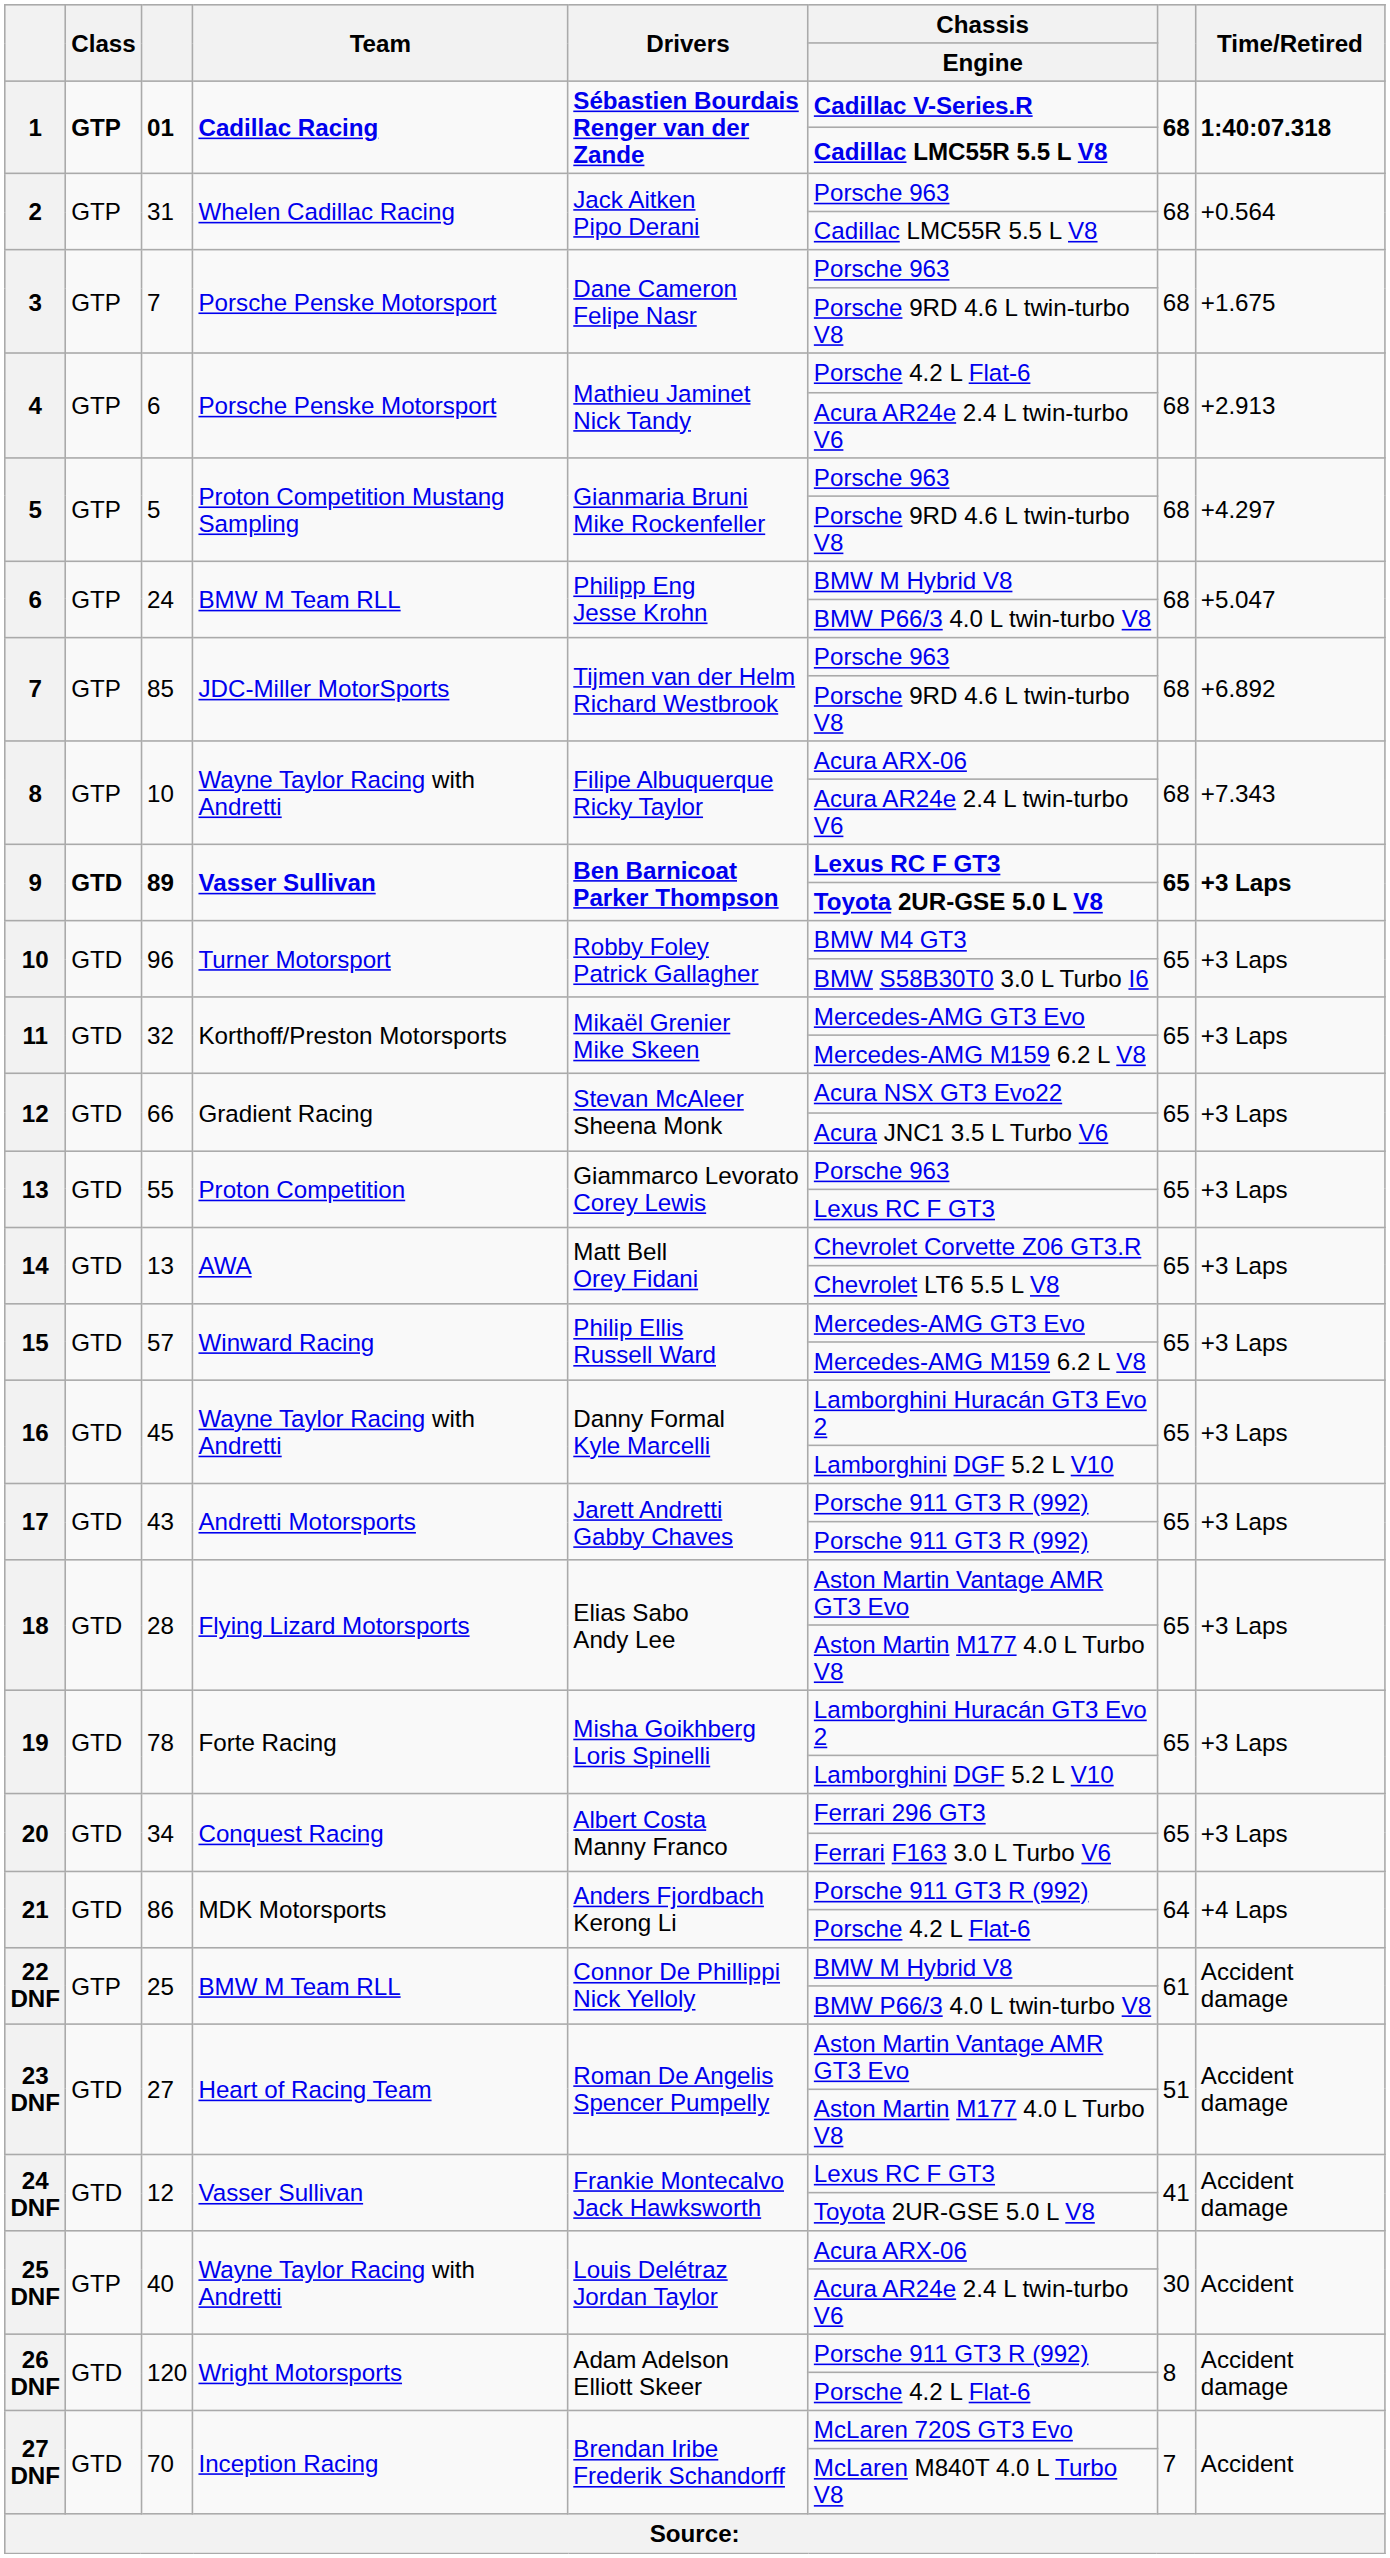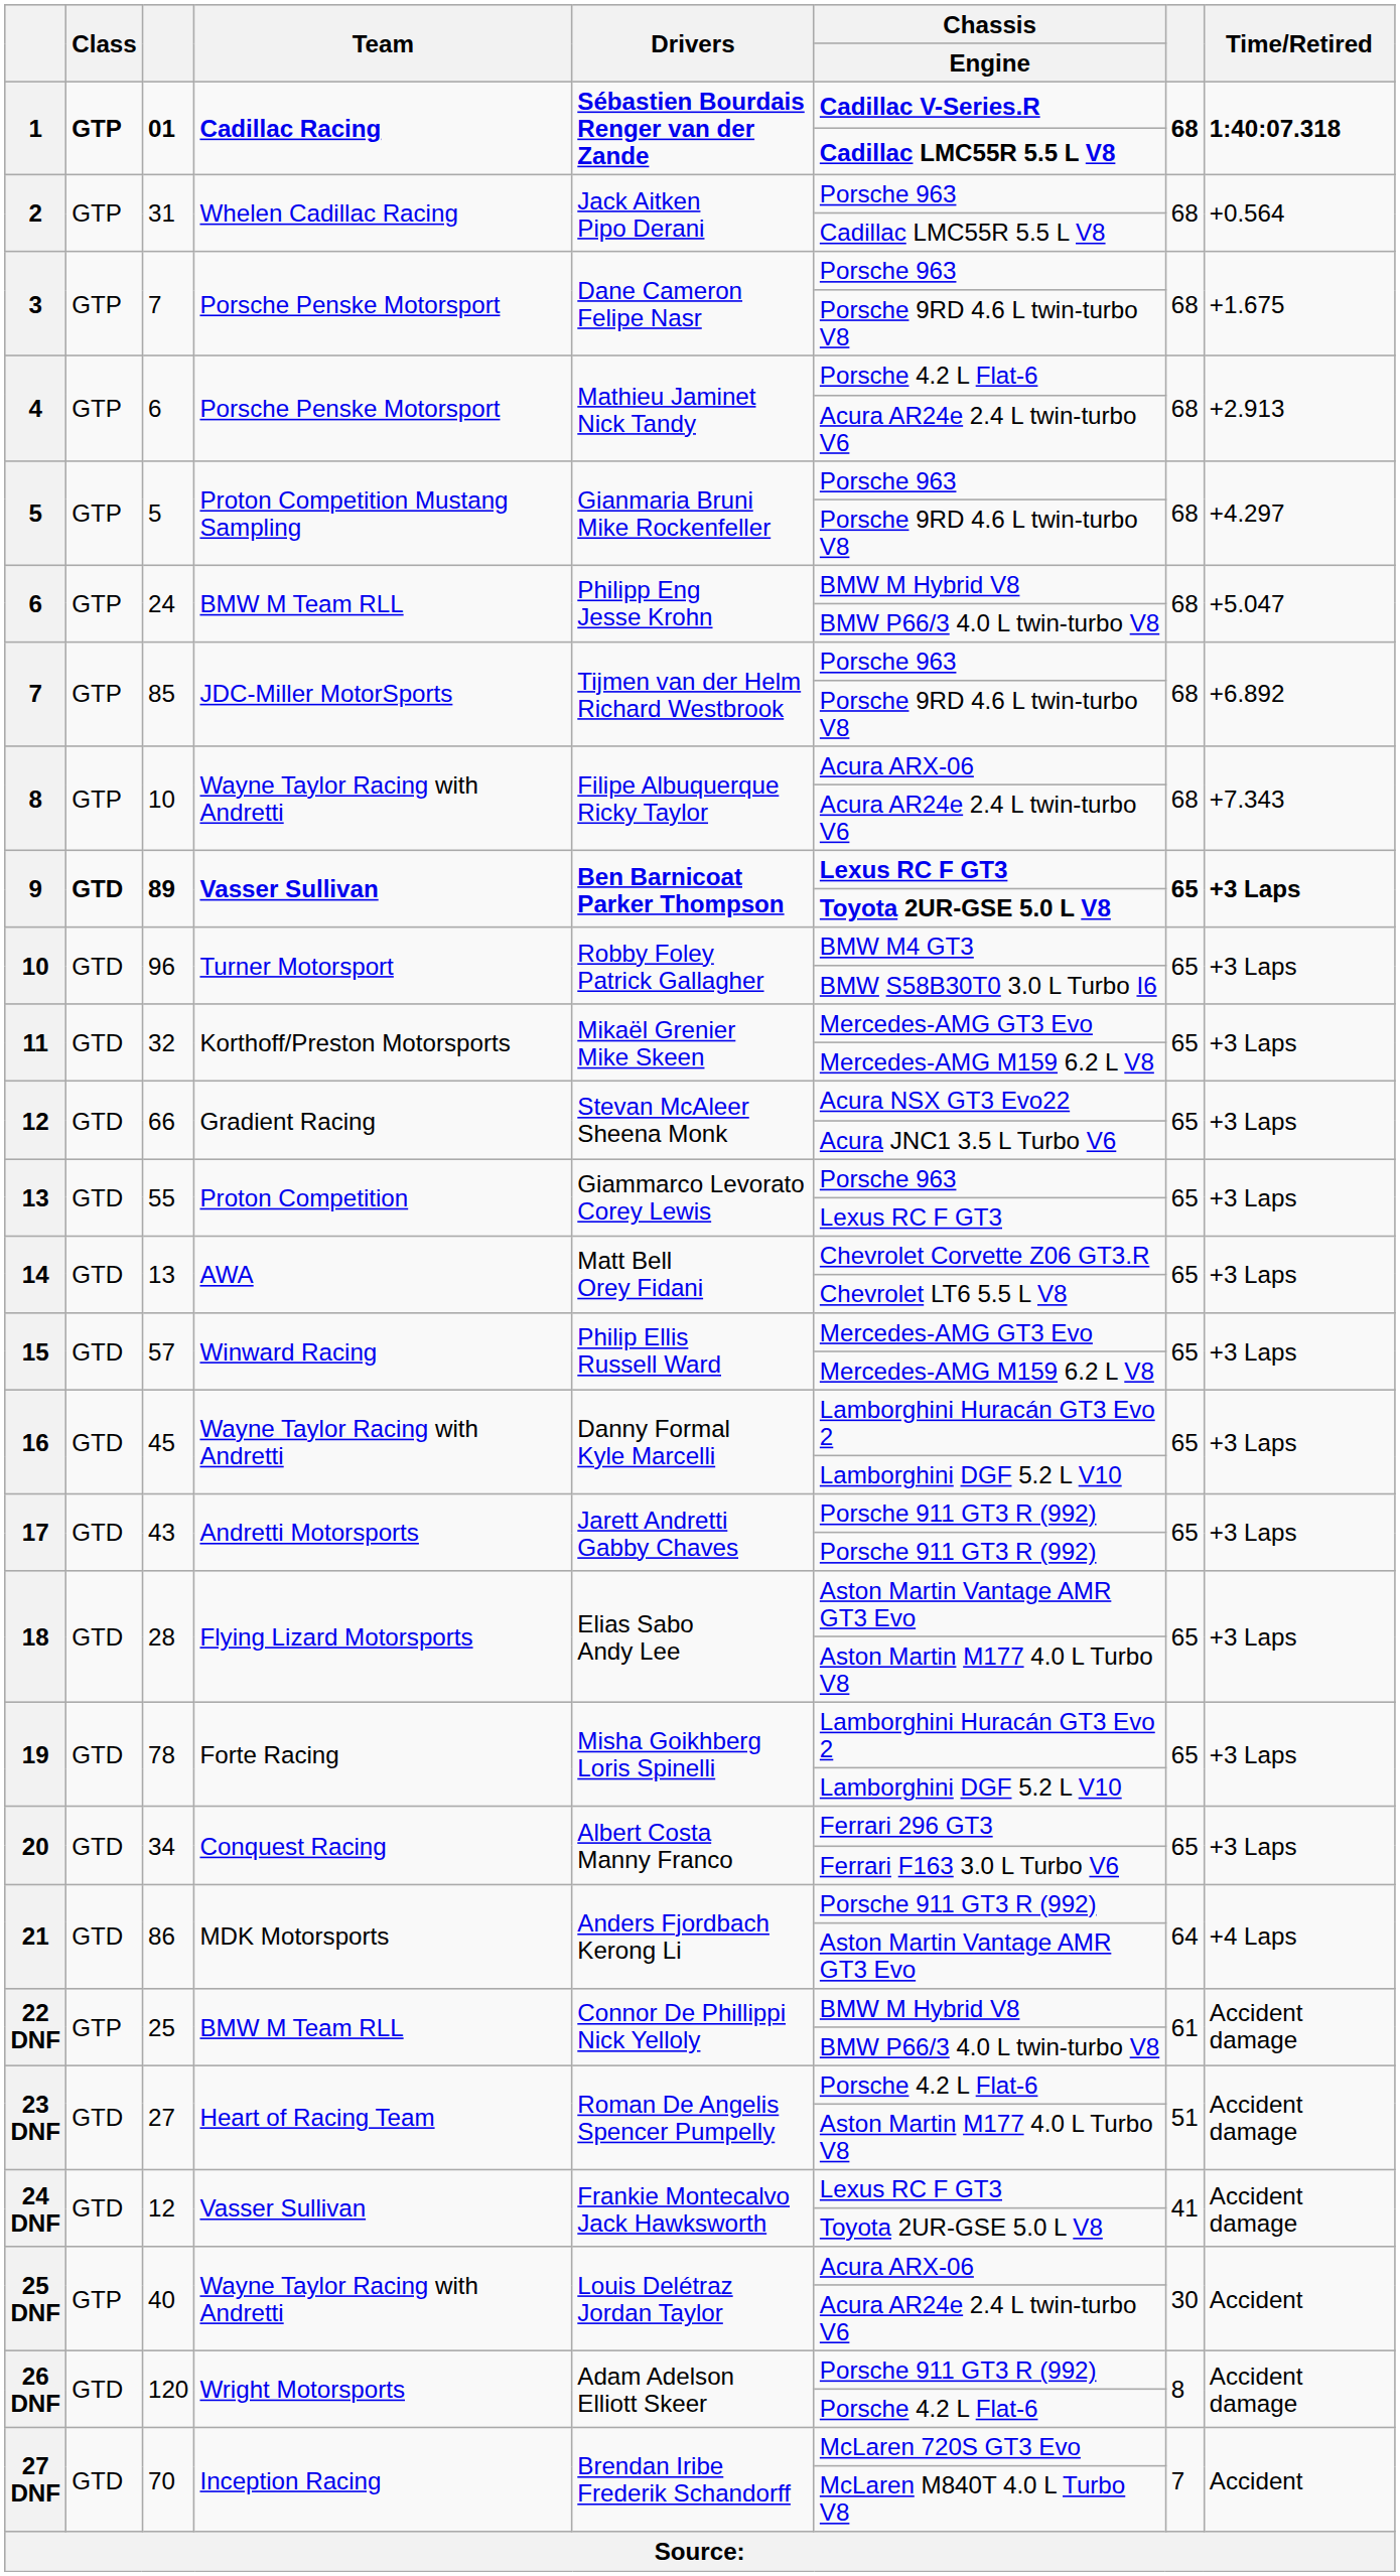row 44 | Chassis / Engine: Porsche 4.2 L Flat-6 -> Aston Martin Vantage AMR GT3 Evo
row 47 | Chassis / Engine: Aston Martin Vantage AMR GT3 Evo -> Porsche 4.2 L Flat-6
